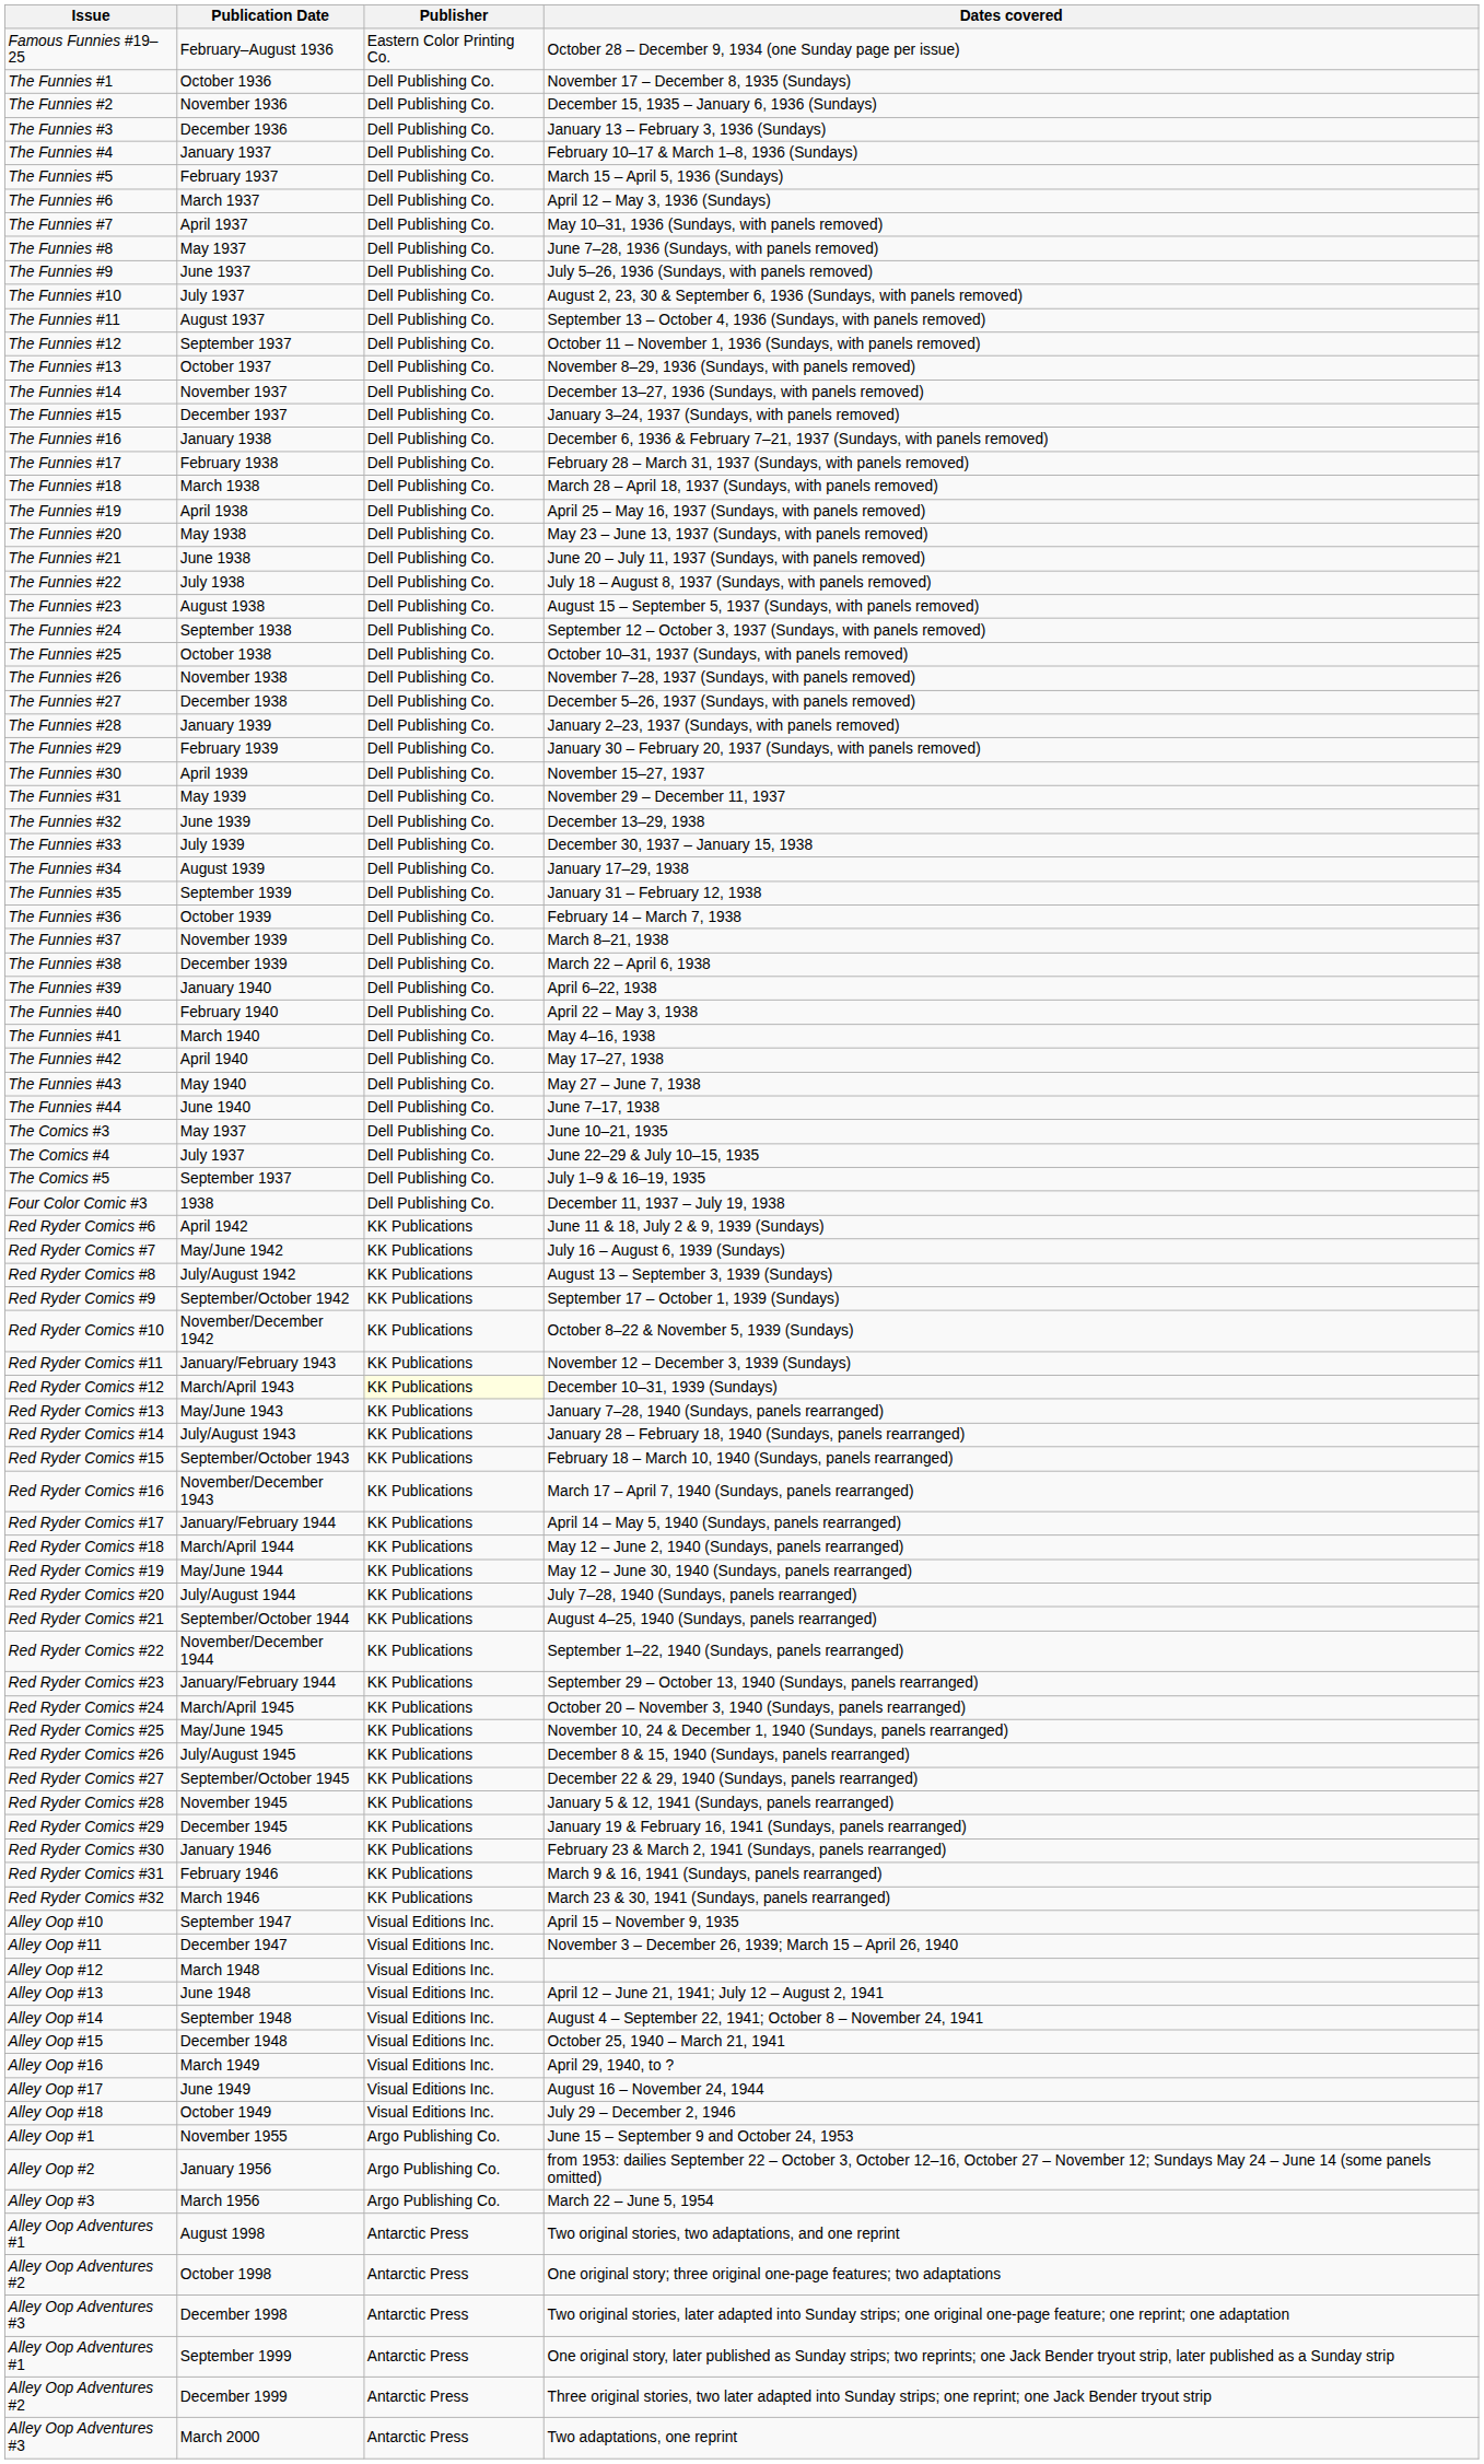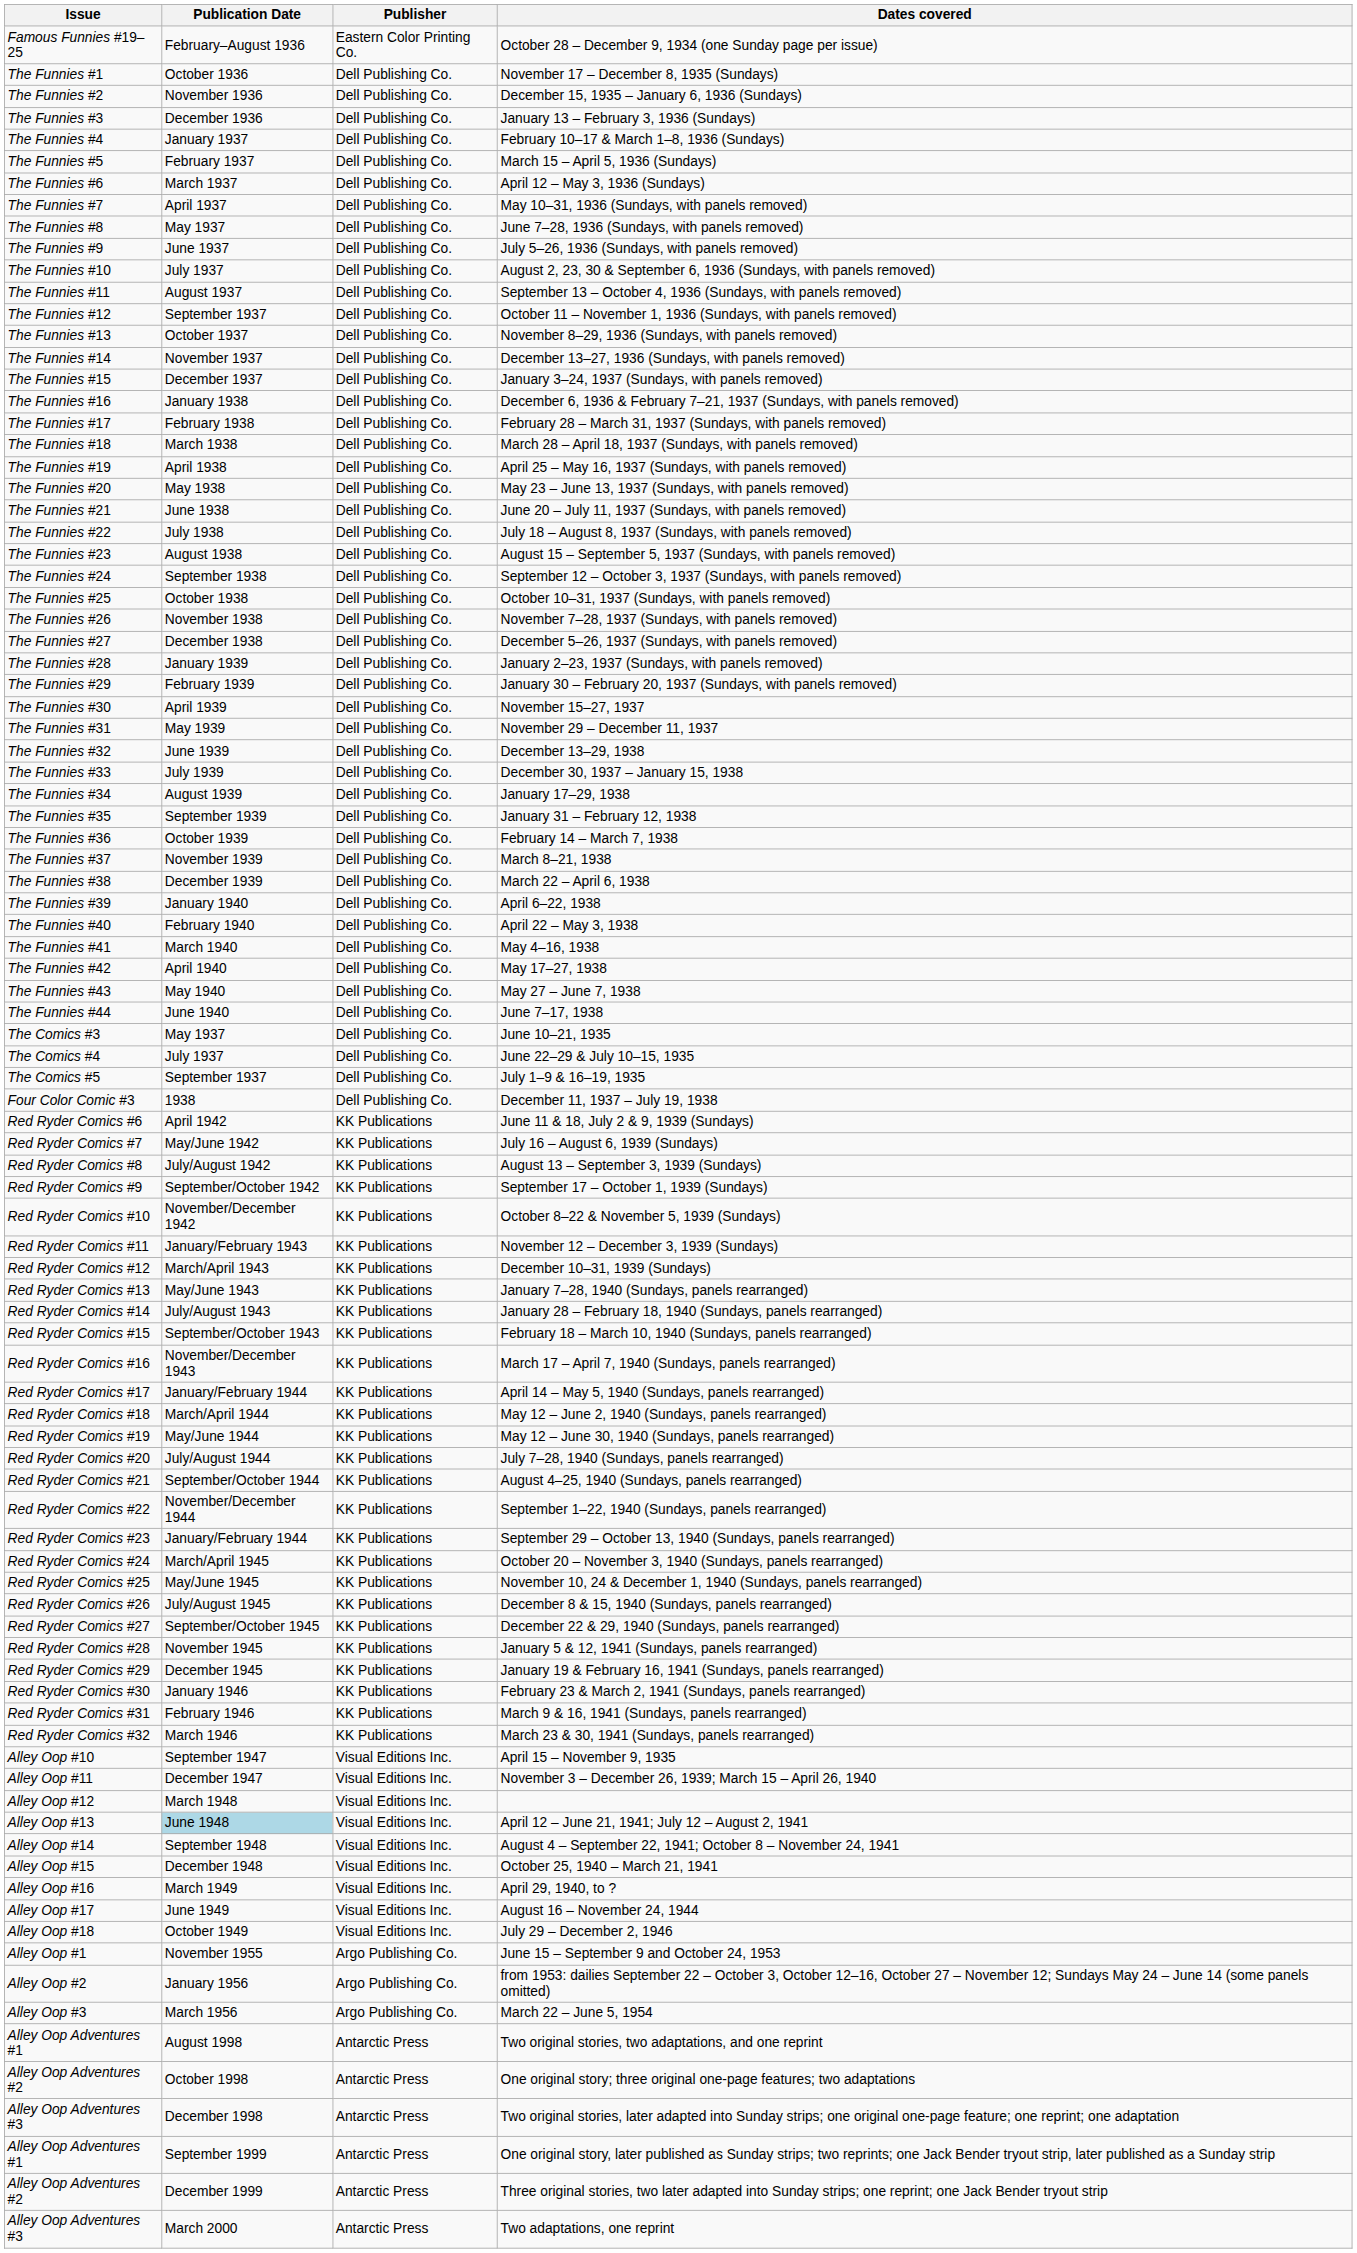December 10–31, 1939 (Sundays) | Publisher: lightyellow background -> no background
April 12 – June 21, 1941; July 12 – August 2, 1941 | Publication Date: no background -> lightblue background
